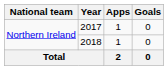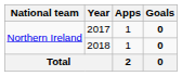2017 | Goals: normal -> bold
2018 | Goals: normal -> bold
